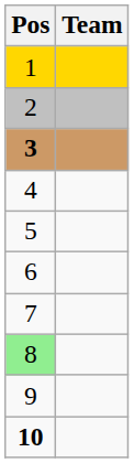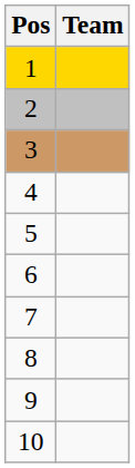3 | Pos: bold -> normal
8 | Pos: lightgreen background -> no background
10 | Pos: bold -> normal
